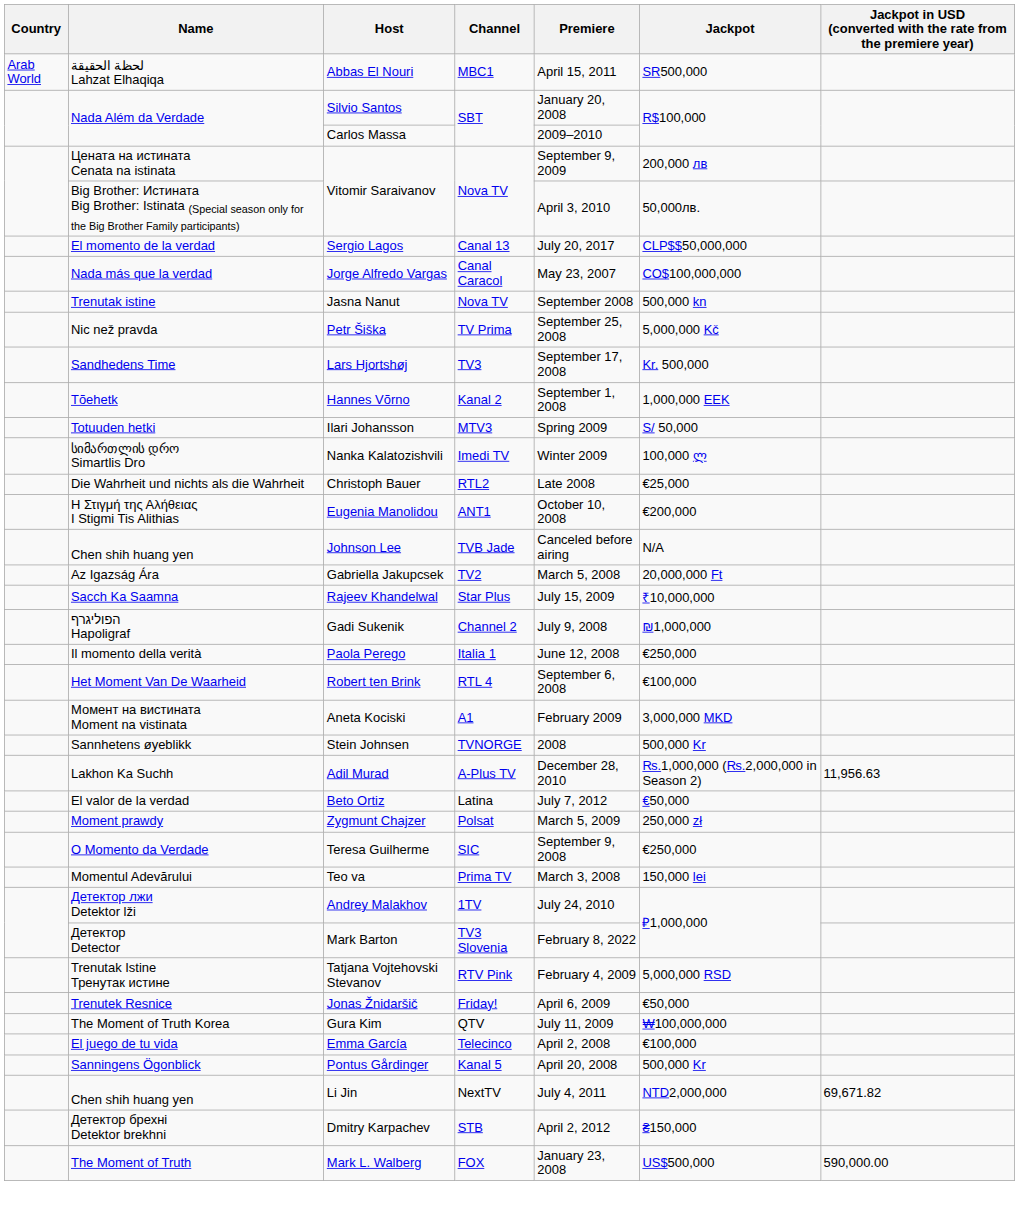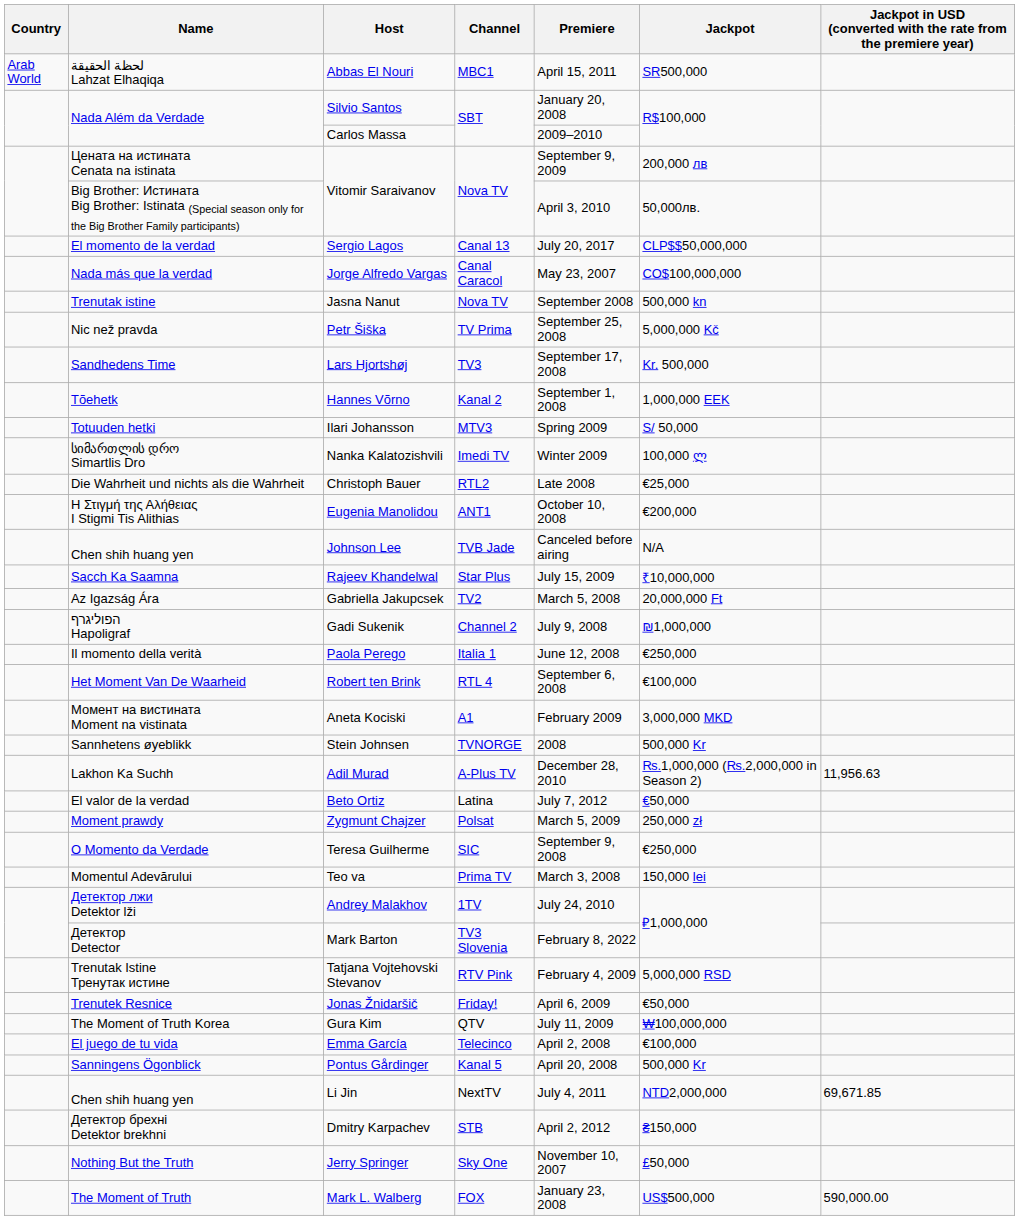rows swapped: Gabriella Jakupcsek <-> Rajeev Khandelwal
Li Jin | column 7: 69,671.82 -> 69,671.85
+ row: Nothing But the Truth | Jerry Springer | Sky One | November 10, 2007 | £50,000
